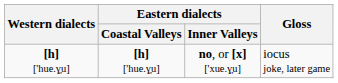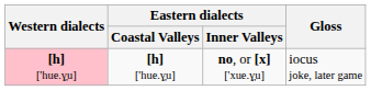row 3 | Western dialects: no background -> pink background
